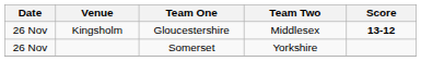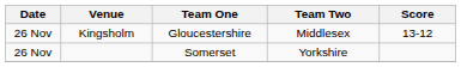Kingsholm | Score: bold -> normal
